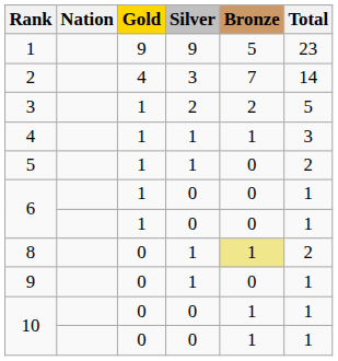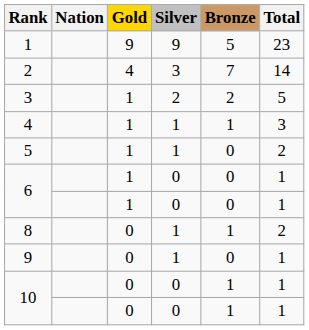8 | Bronze: khaki background -> no background
